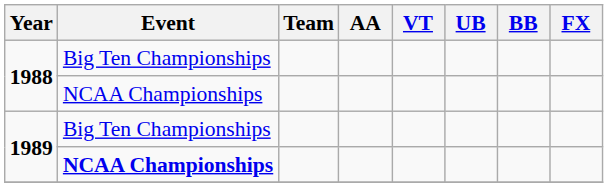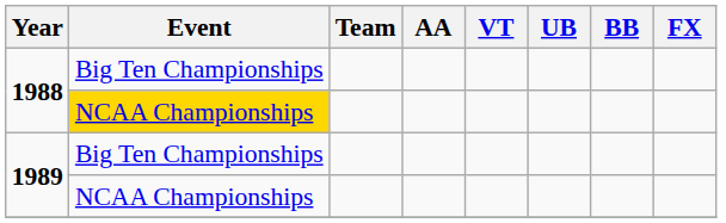1988 / NCAA Championships | Event: no background -> gold background
1989 / NCAA Championships | Event: bold -> normal
